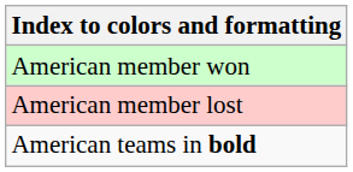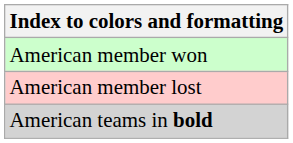row 4 | column 1: no background -> lightgrey background
